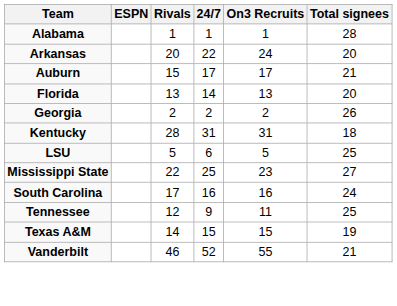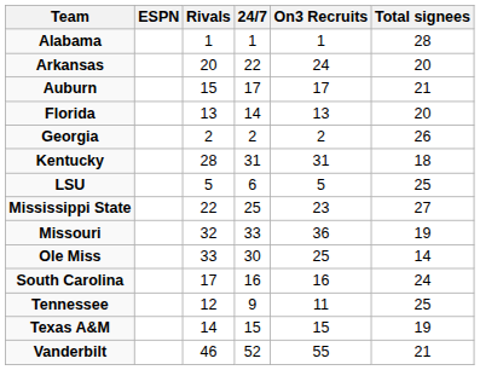+ row: Missouri | 32 | 33 | 36 | 19
+ row: Ole Miss | 33 | 30 | 25 | 14
